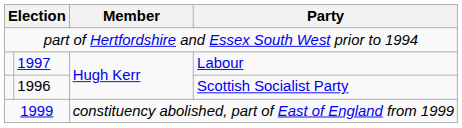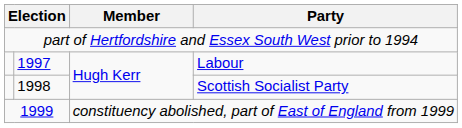Scottish Socialist Party | column 2: 1996 -> 1998
